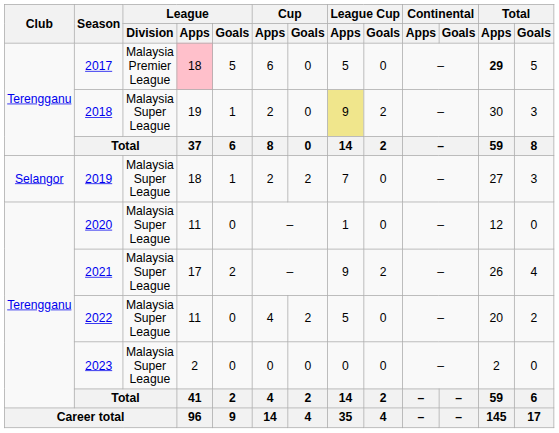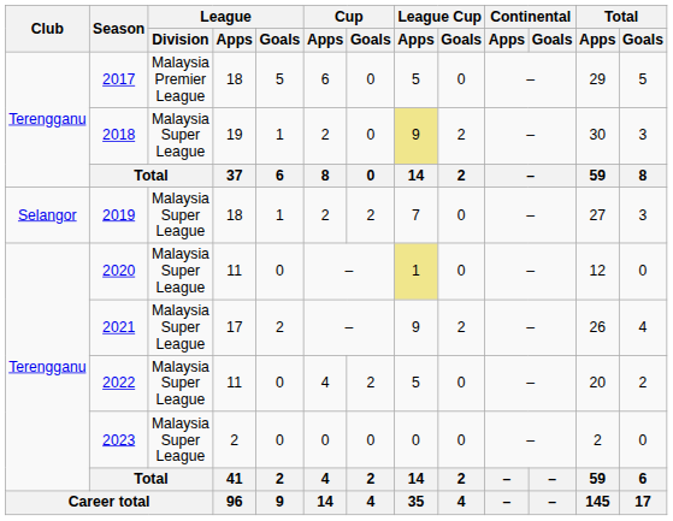2017 | League / Apps: pink background -> no background
2017 | Total / Apps: bold -> normal
2020 | League Cup / Apps: no background -> khaki background
